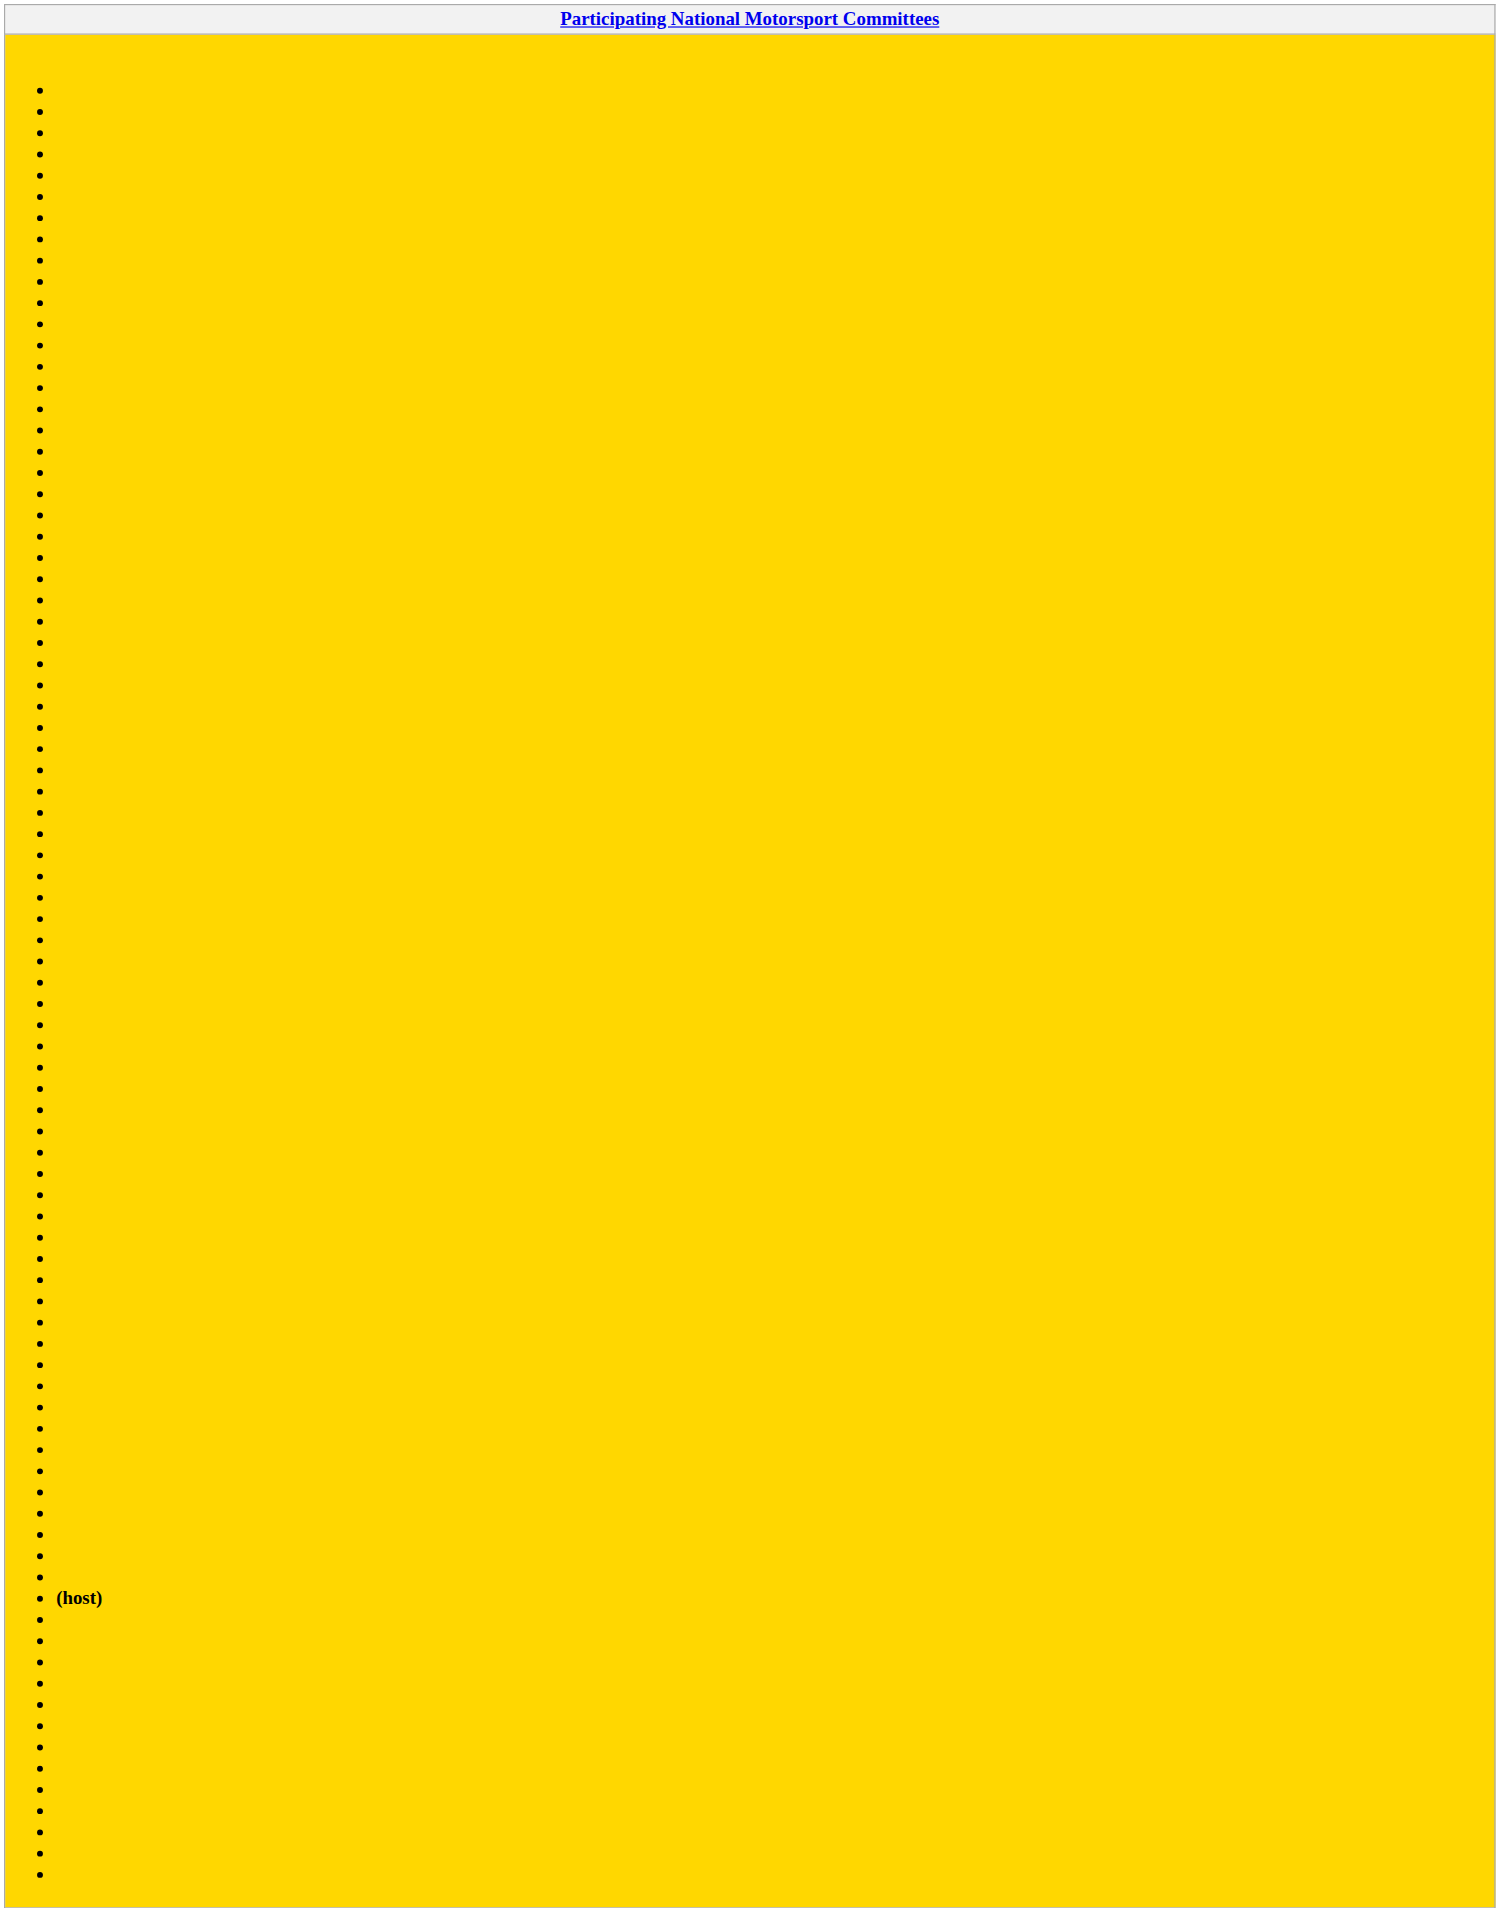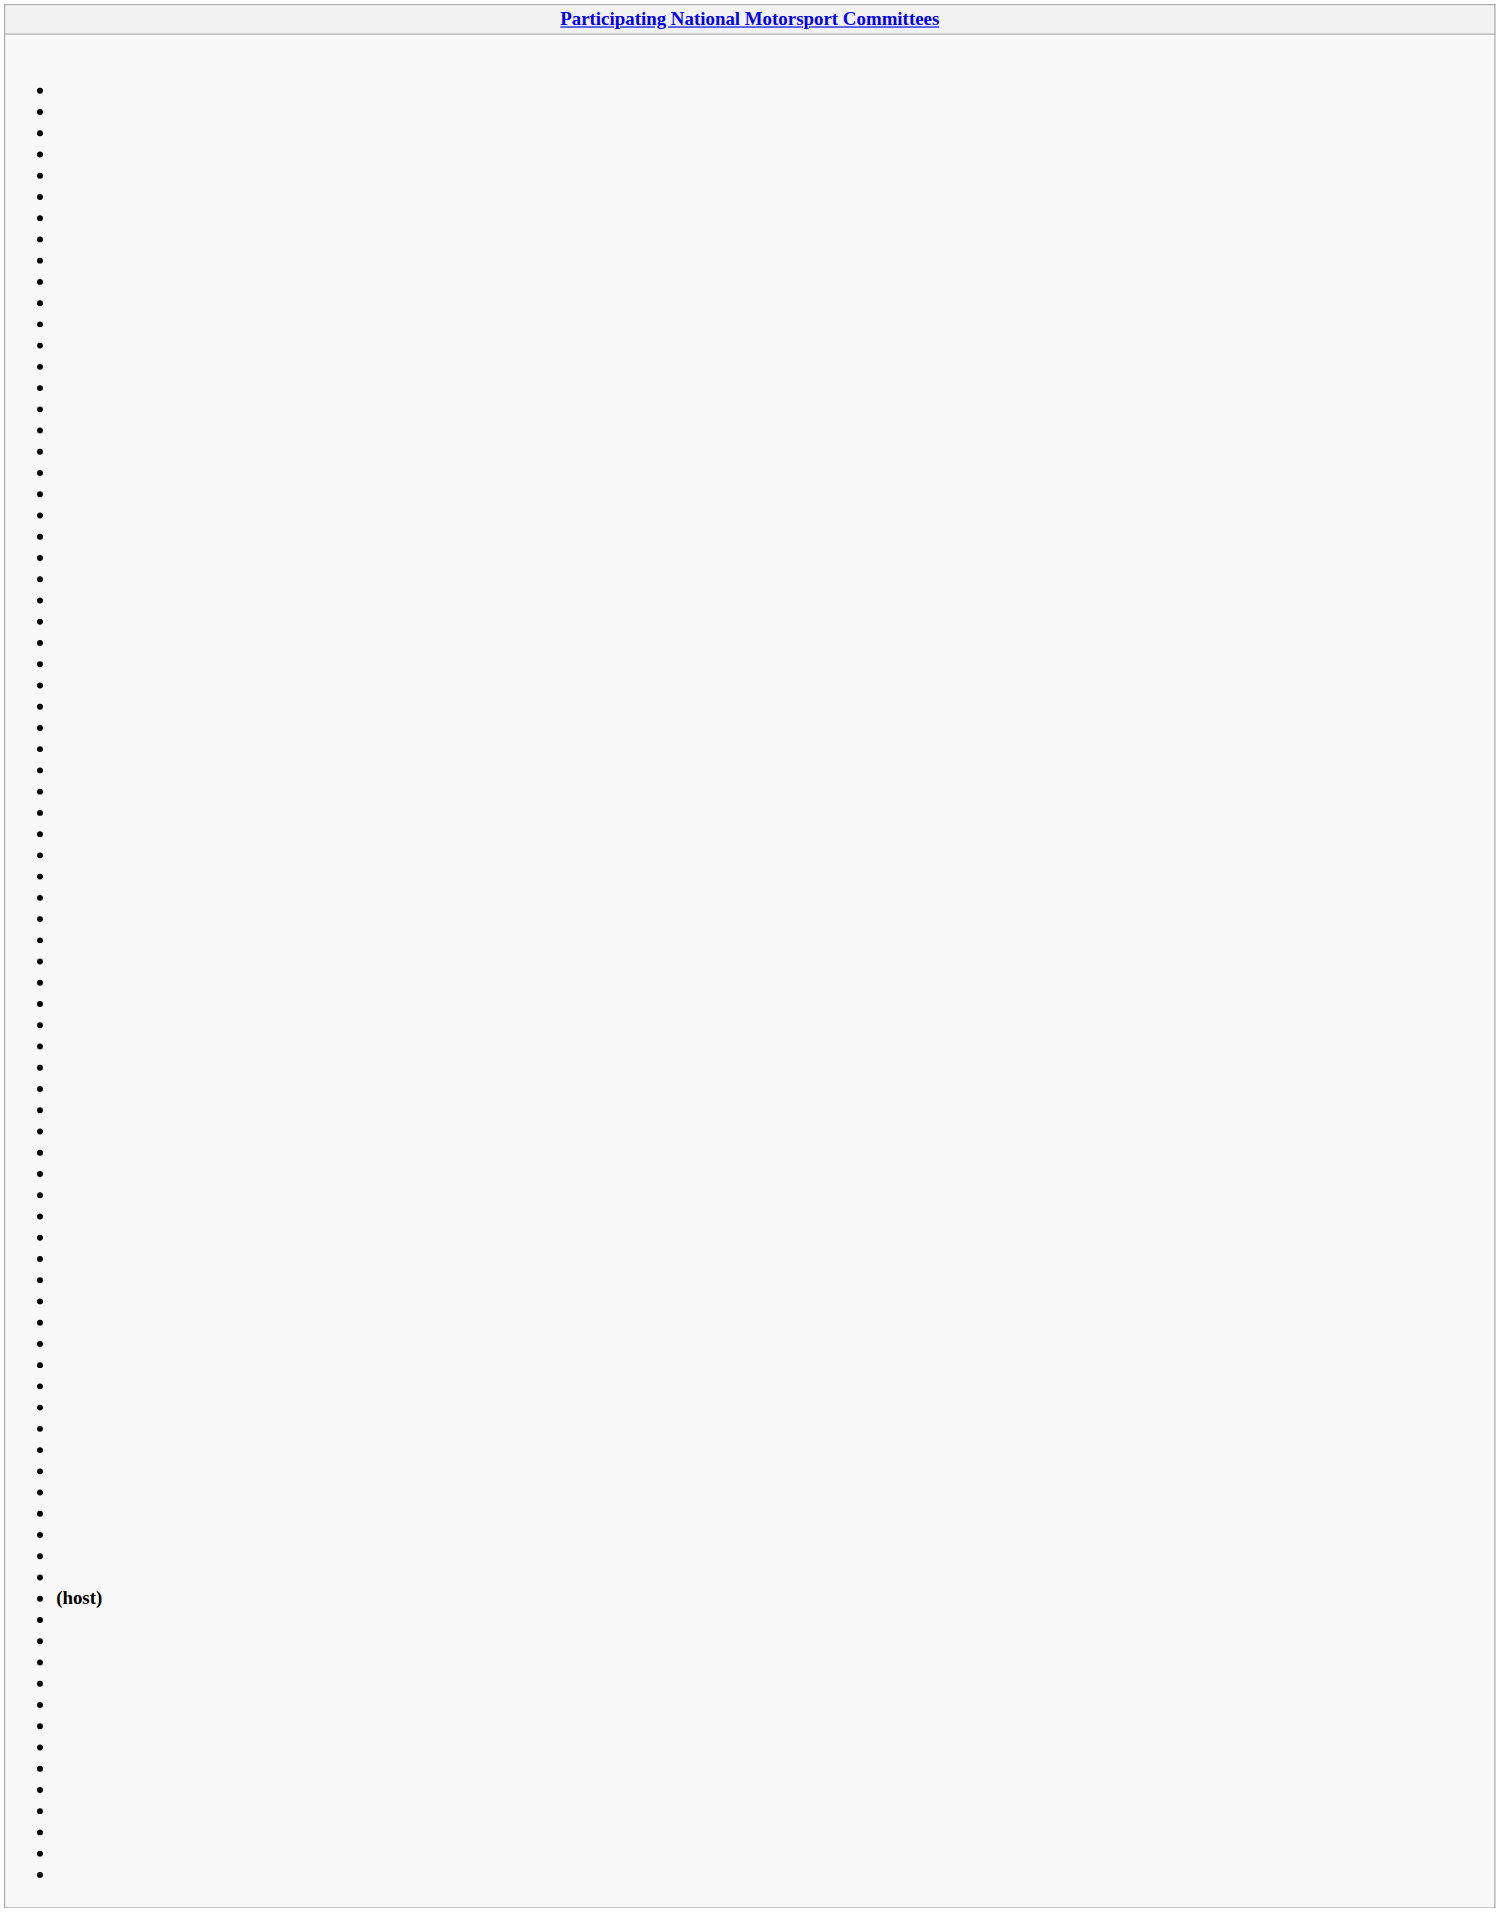row 2 | column 1: gold background -> no background
